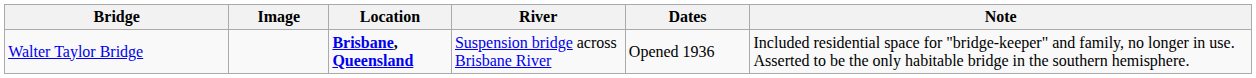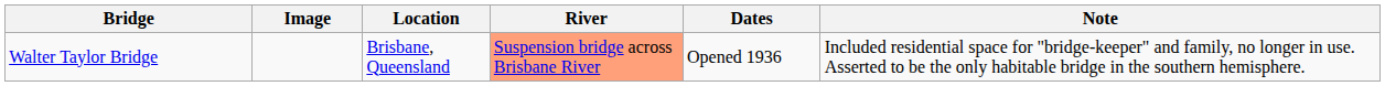Walter Taylor Bridge | Location: bold -> normal
Walter Taylor Bridge | River: no background -> lightsalmon background
